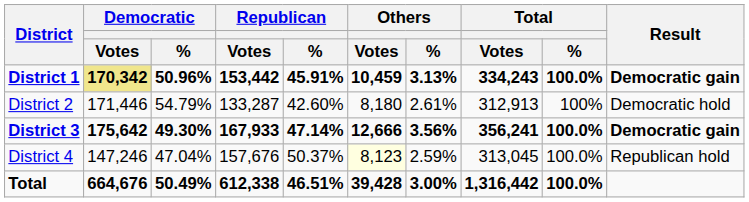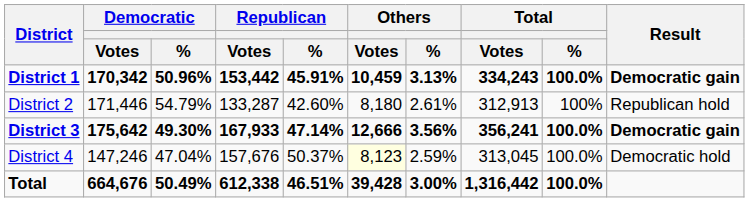District 1 | Democratic / Votes: khaki background -> no background
District 2 | Result: Democratic hold -> Republican hold
District 4 | Result: Republican hold -> Democratic hold
